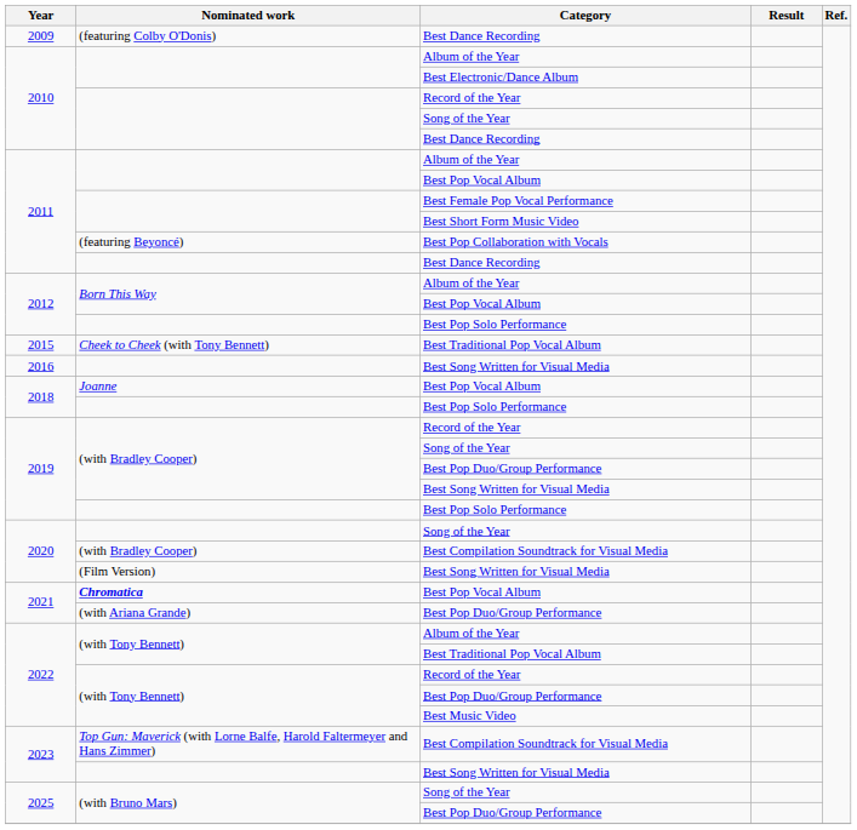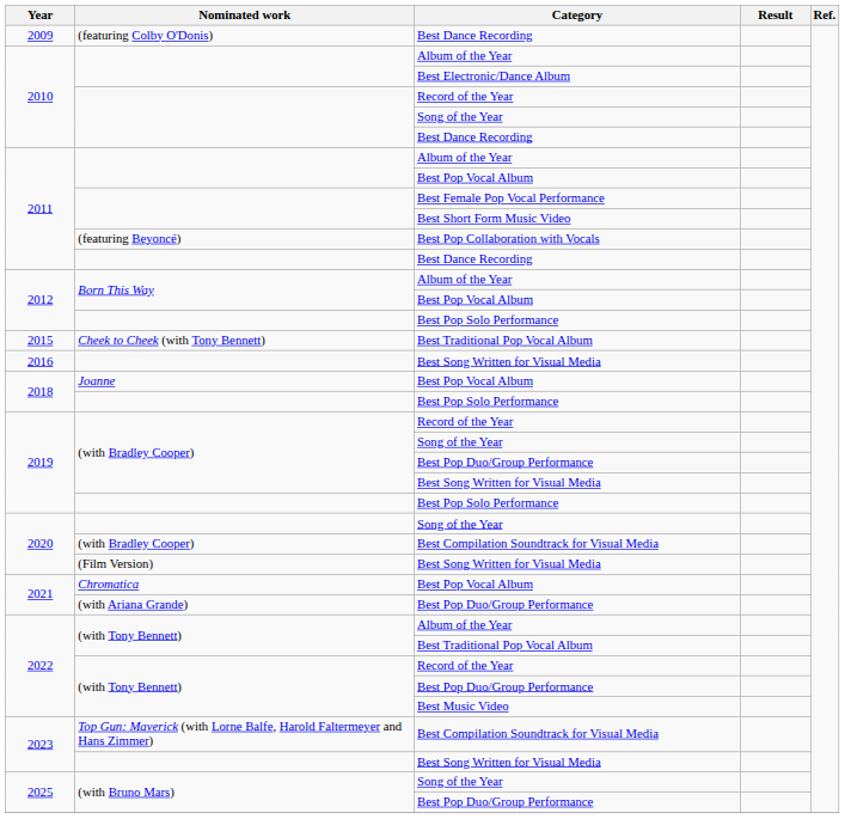2021 / Best Pop Vocal Album | Nominated work: bold -> normal
